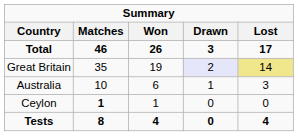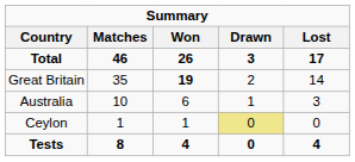Great Britain | Won: normal -> bold
Great Britain | Drawn: lavender background -> no background
Great Britain | Lost: khaki background -> no background
Ceylon | Matches: bold -> normal
Ceylon | Drawn: no background -> khaki background
